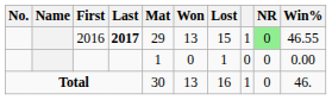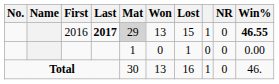2016 | Mat: no background -> lightgrey background
2016 | NR: lightgreen background -> no background
2016 | Win%: normal -> bold
